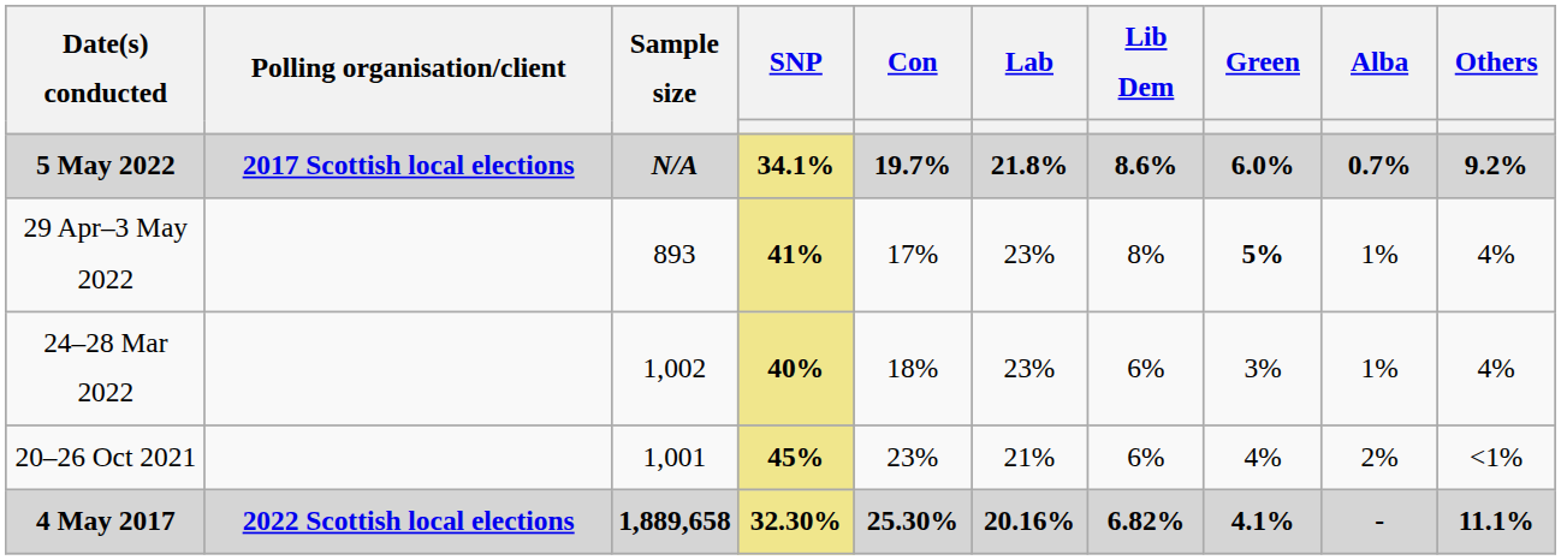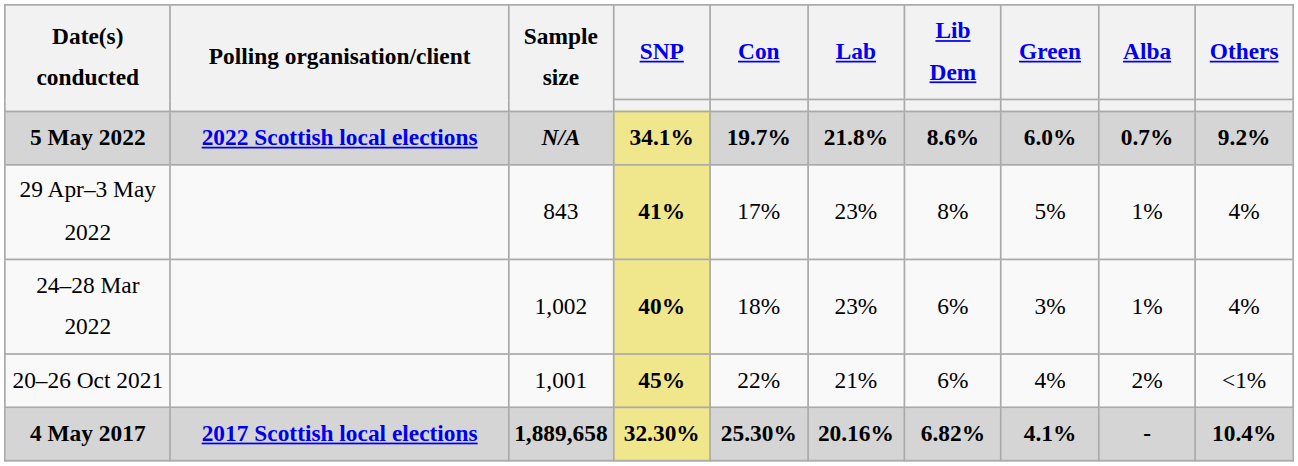5 May 2022 | Polling organisation/client: 2017 Scottish local elections -> 2022 Scottish local elections
29 Apr–3 May 2022 | Sample size: 893 -> 843
29 Apr–3 May 2022 | Green: bold -> normal
20–26 Oct 2021 | Con: 23% -> 22%
4 May 2017 | Polling organisation/client: 2022 Scottish local elections -> 2017 Scottish local elections
4 May 2017 | Others: 11.1% -> 10.4%
